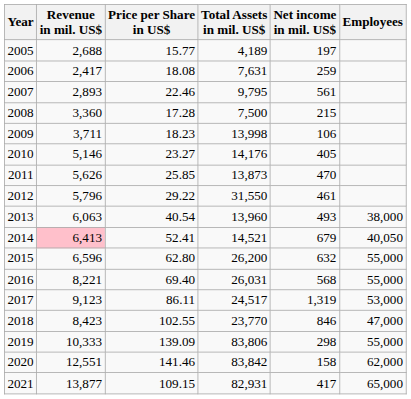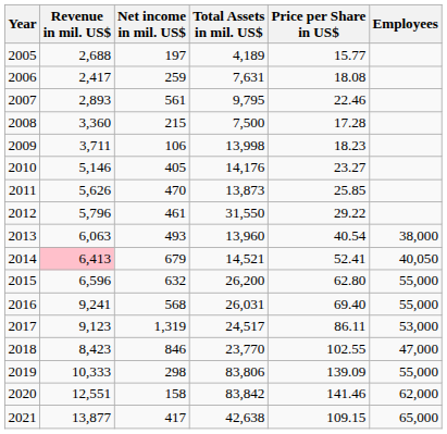columns swapped: Net income in mil. US$ <-> Price per Share in US$
2016 | Revenue in mil. US$: 8,221 -> 9,241
2021 | Total Assets in mil. US$: 82,931 -> 42,638
